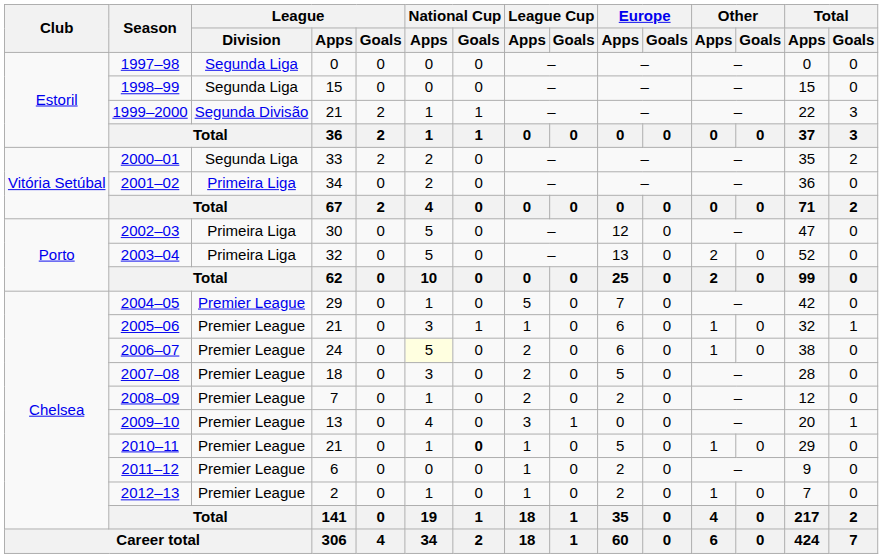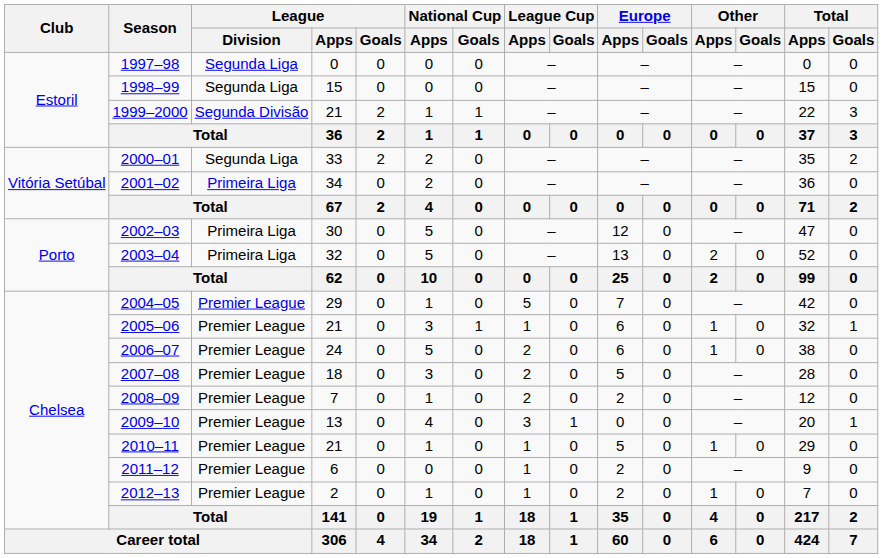2006–07 | National Cup / Apps: lightyellow background -> no background
2010–11 | National Cup / Goals: bold -> normal
